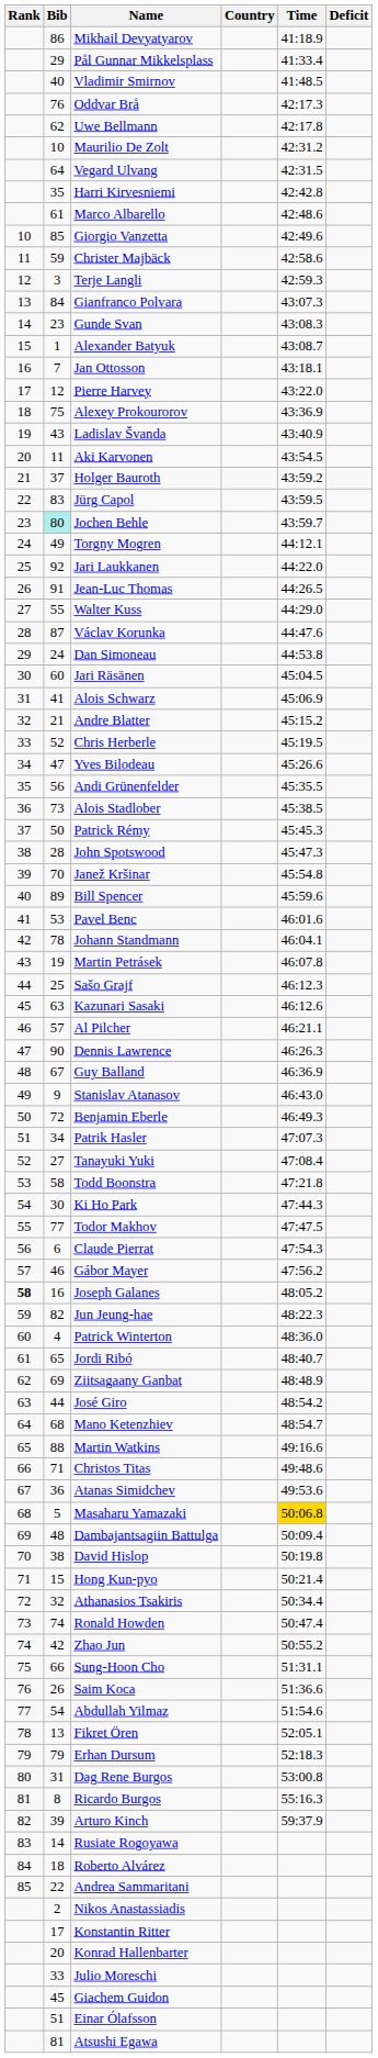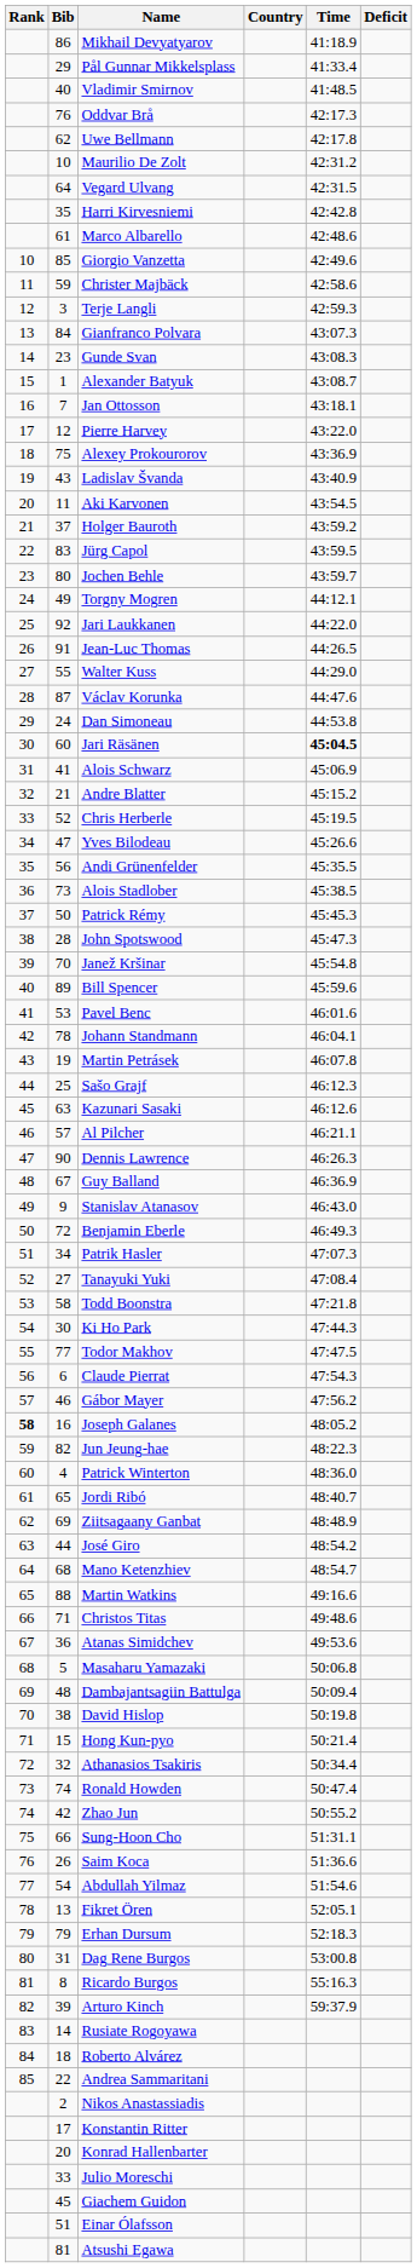Jochen Behle | Bib: paleturquoise background -> no background
Jari Räsänen | Time: normal -> bold
Masaharu Yamazaki | Time: gold background -> no background
